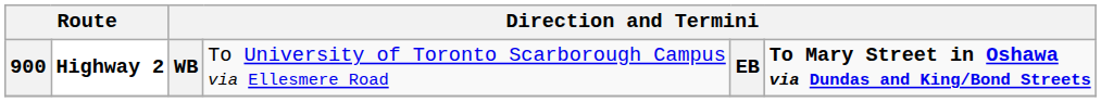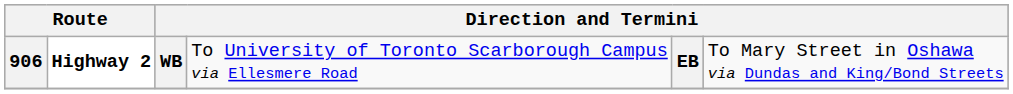WB | column 1: 900 -> 906
WB | column 6: bold -> normal
